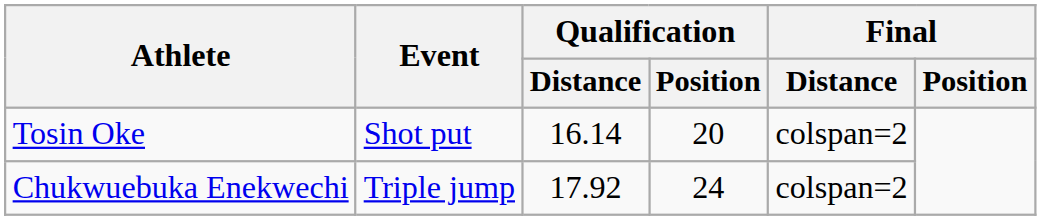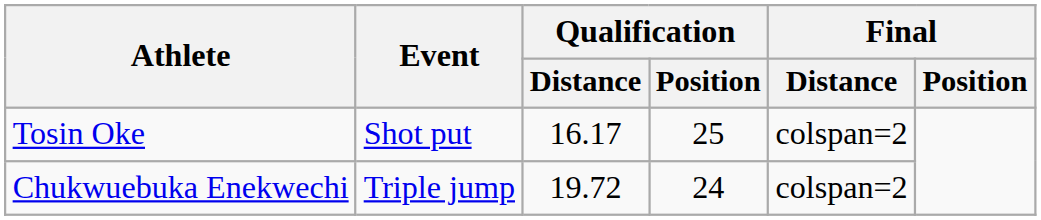Tosin Oke | Qualification / Distance: 16.14 -> 16.17
Tosin Oke | Qualification / Position: 20 -> 25
Chukwuebuka Enekwechi | Qualification / Distance: 17.92 -> 19.72
